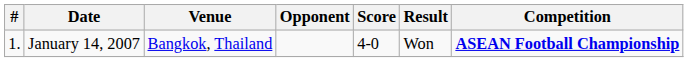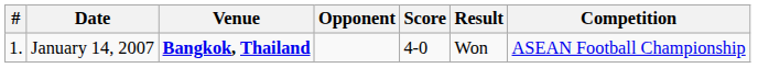January 14, 2007 | Venue: normal -> bold
January 14, 2007 | Competition: bold -> normal
